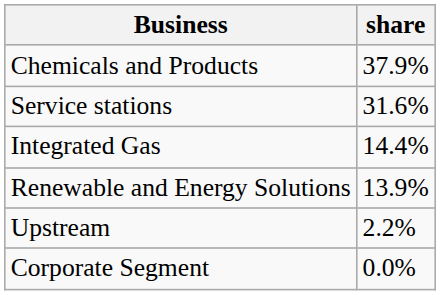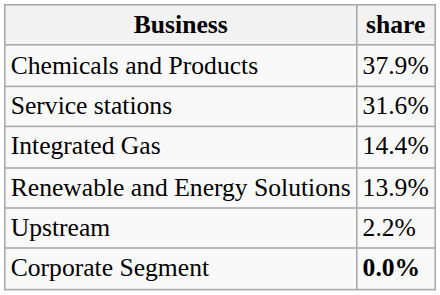Corporate Segment | share: normal -> bold
